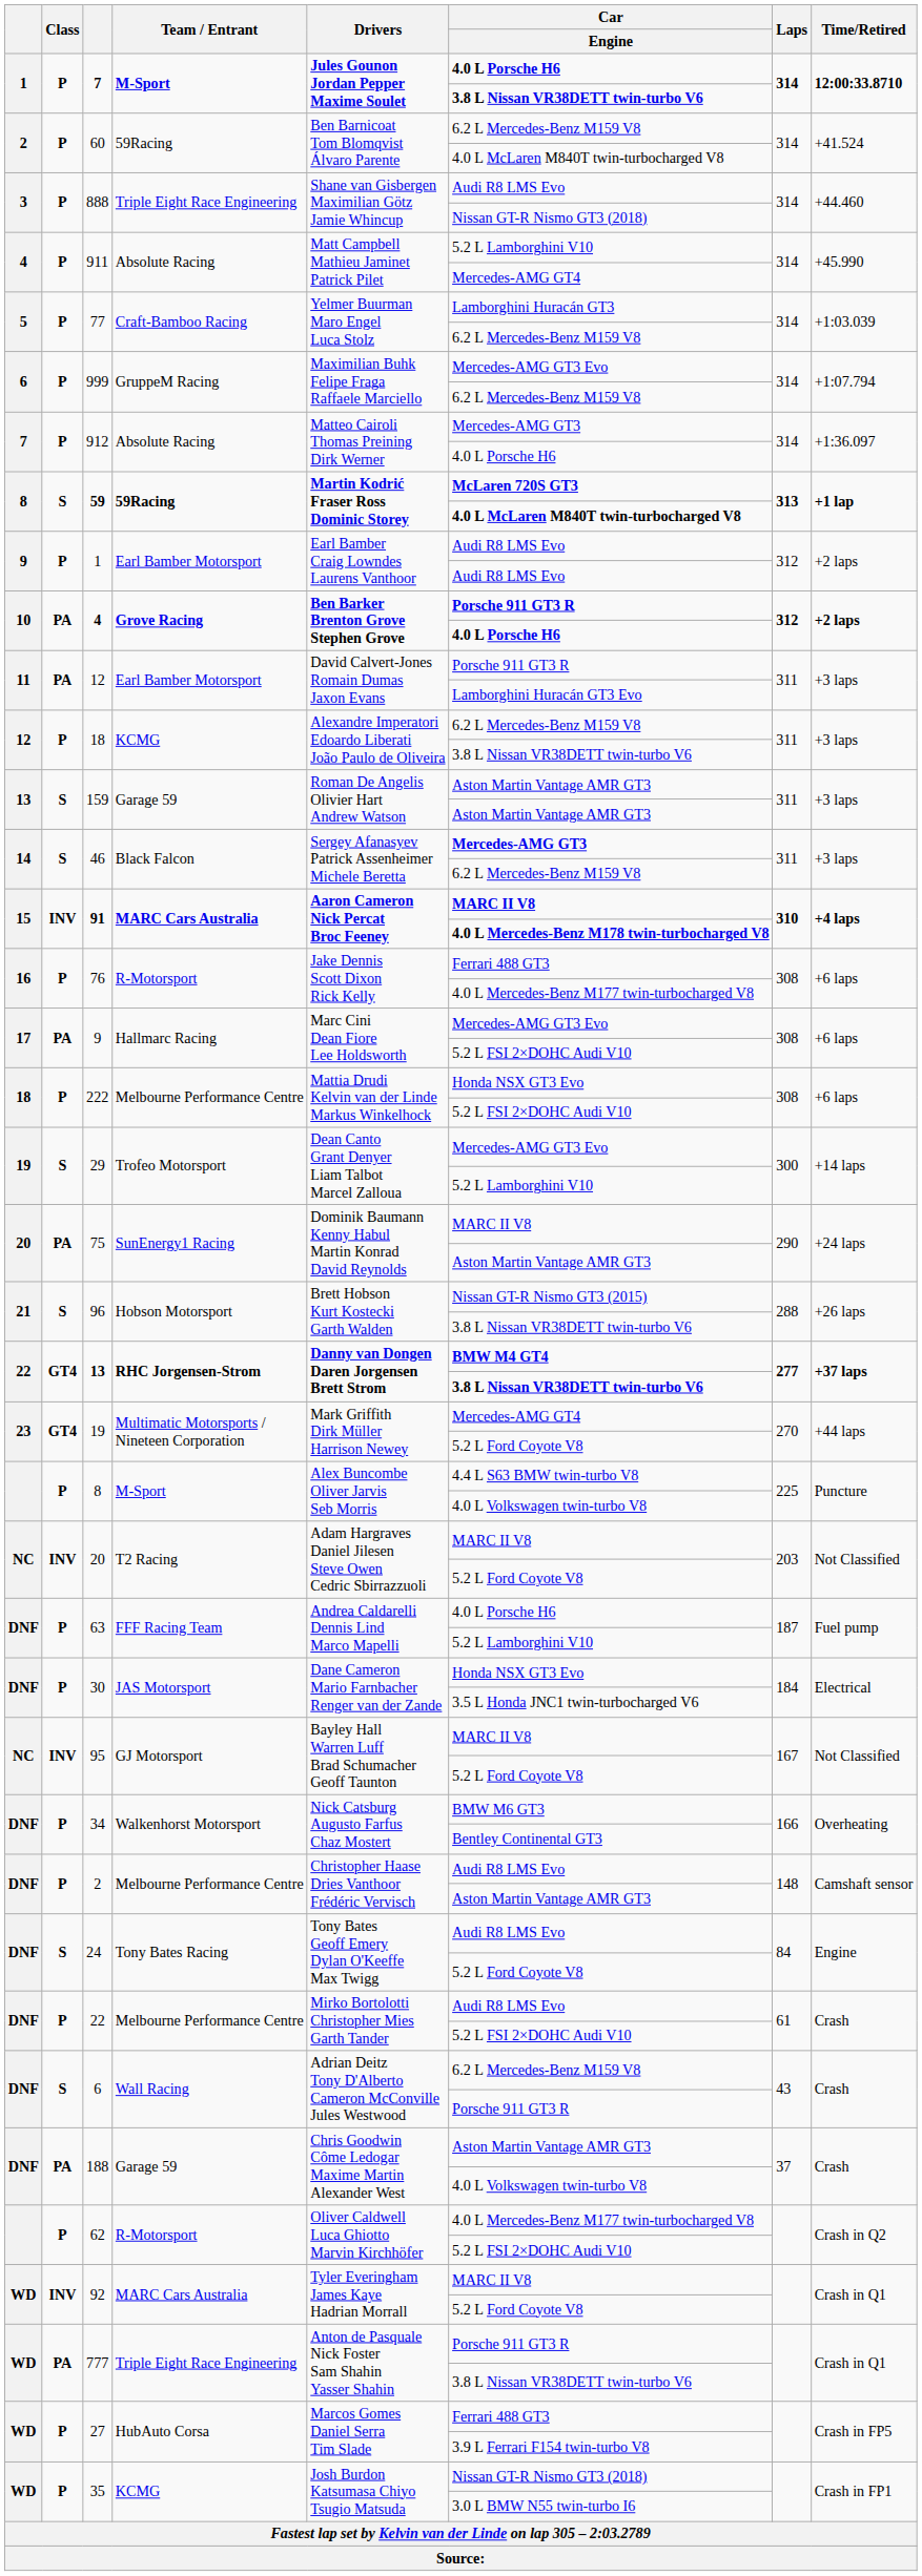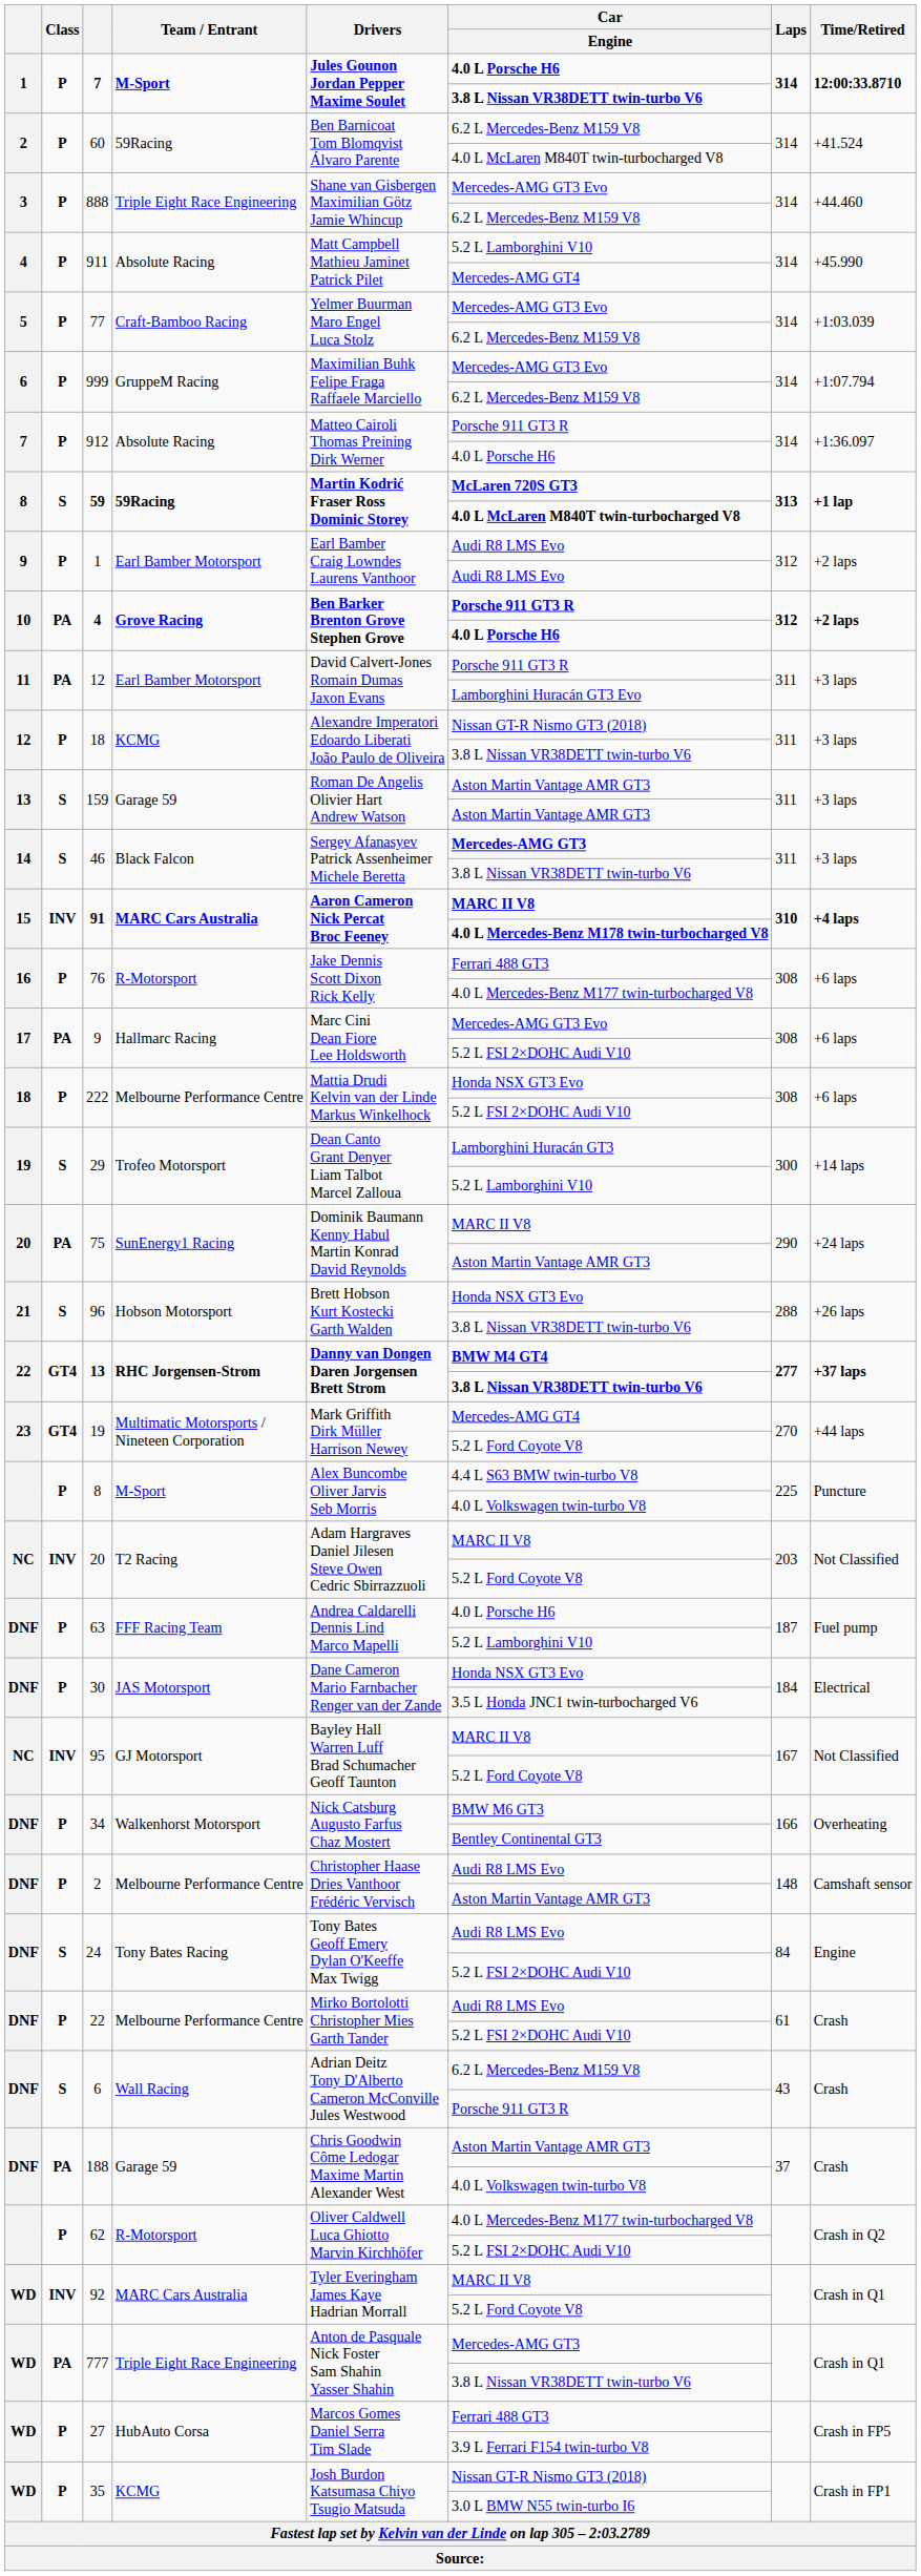row 7 | Car / Engine: Audi R8 LMS Evo -> Mercedes-AMG GT3 Evo
row 8 | Car / Engine: Nissan GT-R Nismo GT3 (2018) -> 6.2 L Mercedes-Benz M159 V8
row 11 | Car / Engine: Lamborghini Huracán GT3 -> Mercedes-AMG GT3 Evo
row 15 | Car / Engine: Mercedes-AMG GT3 -> Porsche 911 GT3 R
row 25 | Car / Engine: 6.2 L Mercedes-Benz M159 V8 -> Nissan GT-R Nismo GT3 (2018)
row 30 | Car / Engine: 6.2 L Mercedes-Benz M159 V8 -> 3.8 L Nissan VR38DETT twin-turbo V6
row 39 | Car / Engine: Mercedes-AMG GT3 Evo -> Lamborghini Huracán GT3
row 43 | Car / Engine: Nissan GT-R Nismo GT3 (2015) -> Honda NSX GT3 Evo
row 64 | Car / Engine: 5.2 L Ford Coyote V8 -> 5.2 L FSI 2×DOHC Audi V10
row 75 | Car / Engine: Porsche 911 GT3 R -> Mercedes-AMG GT3
